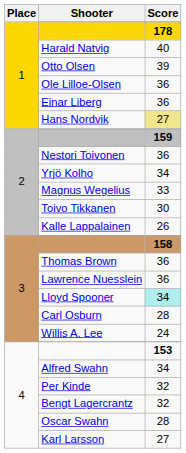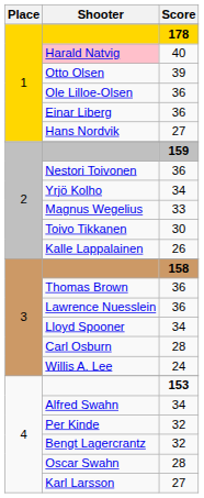Harald Natvig | Shooter: no background -> pink background
Hans Nordvik | Score: khaki background -> no background
Lloyd Spooner | Score: paleturquoise background -> no background
